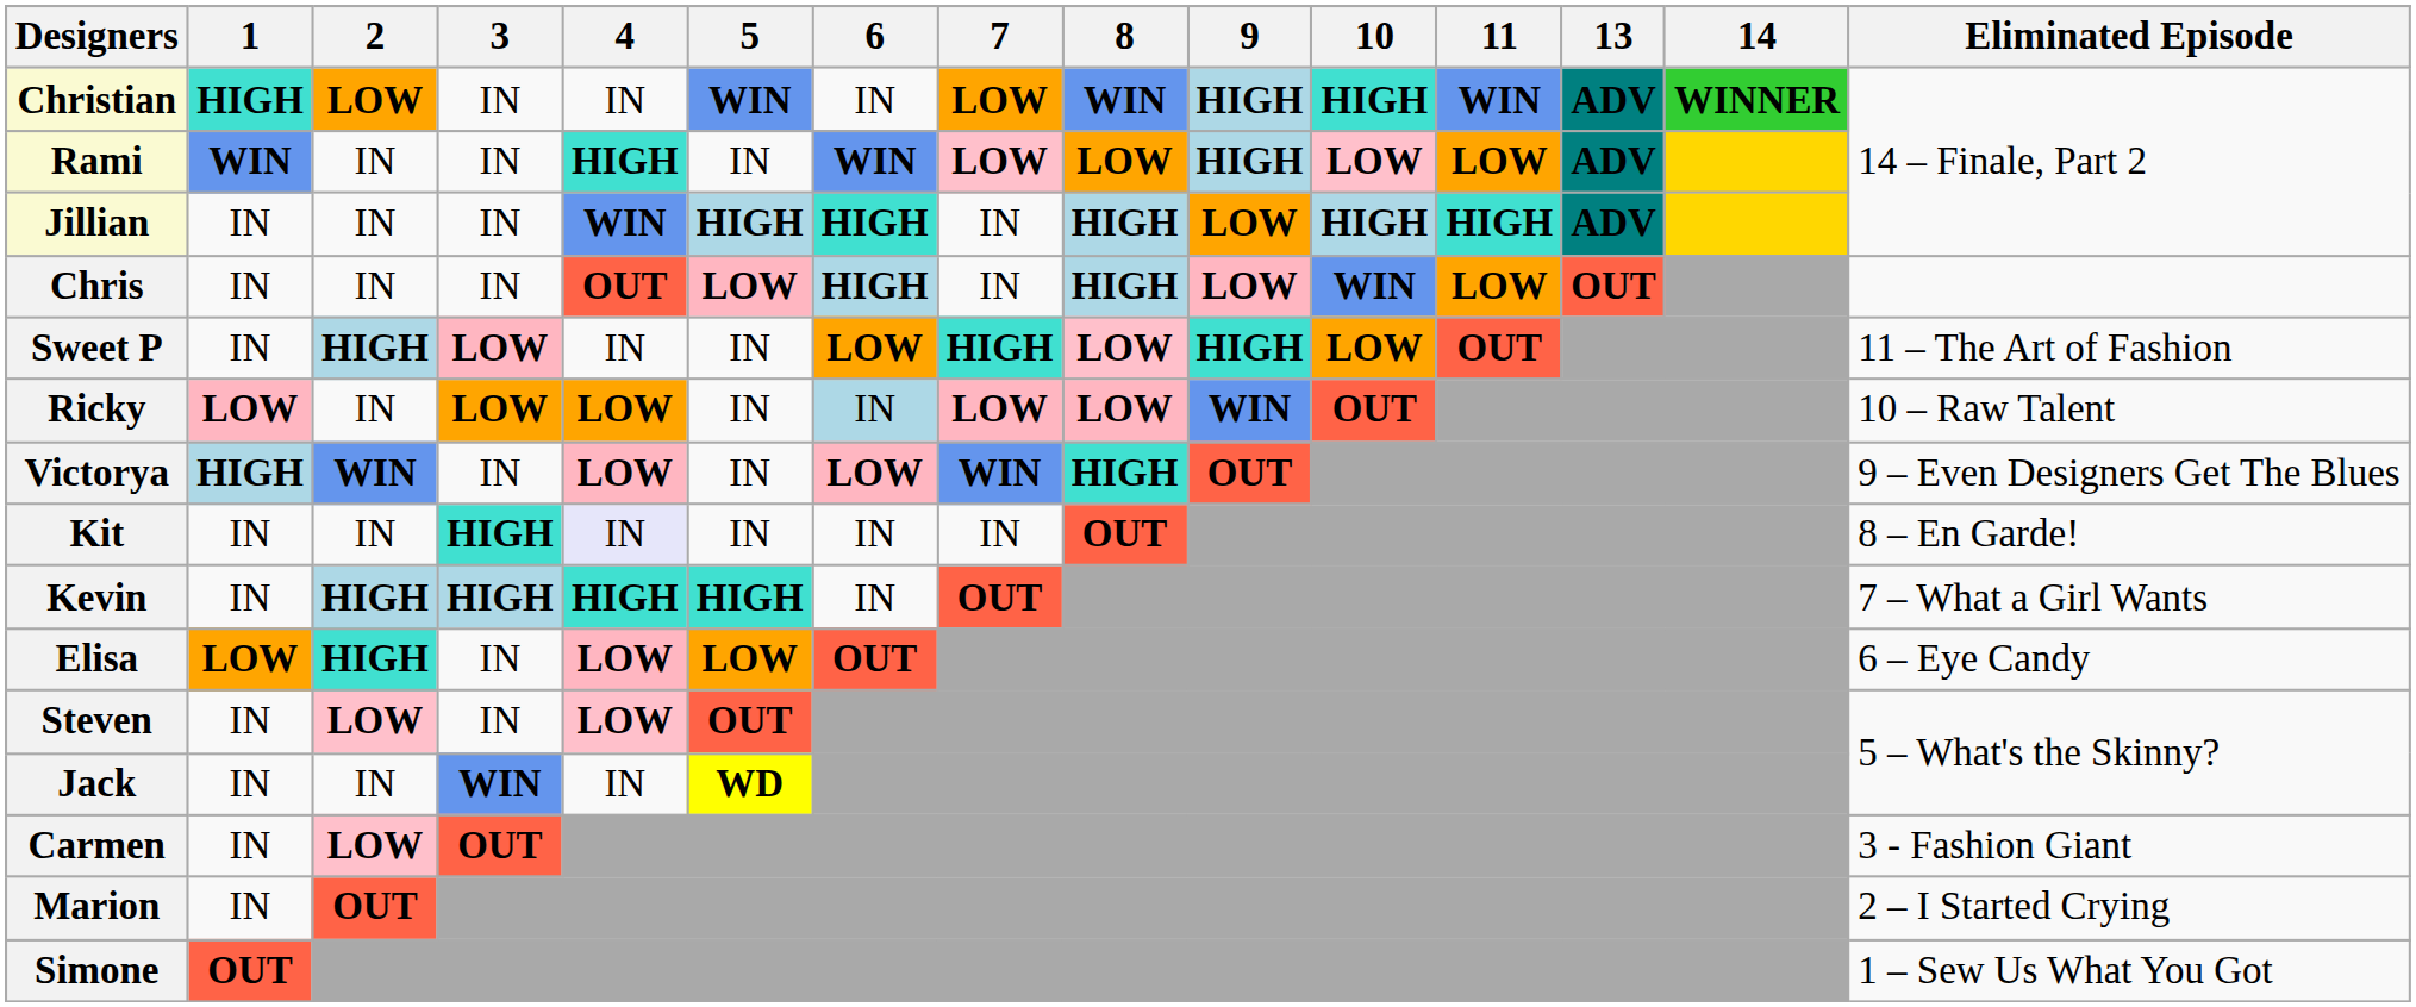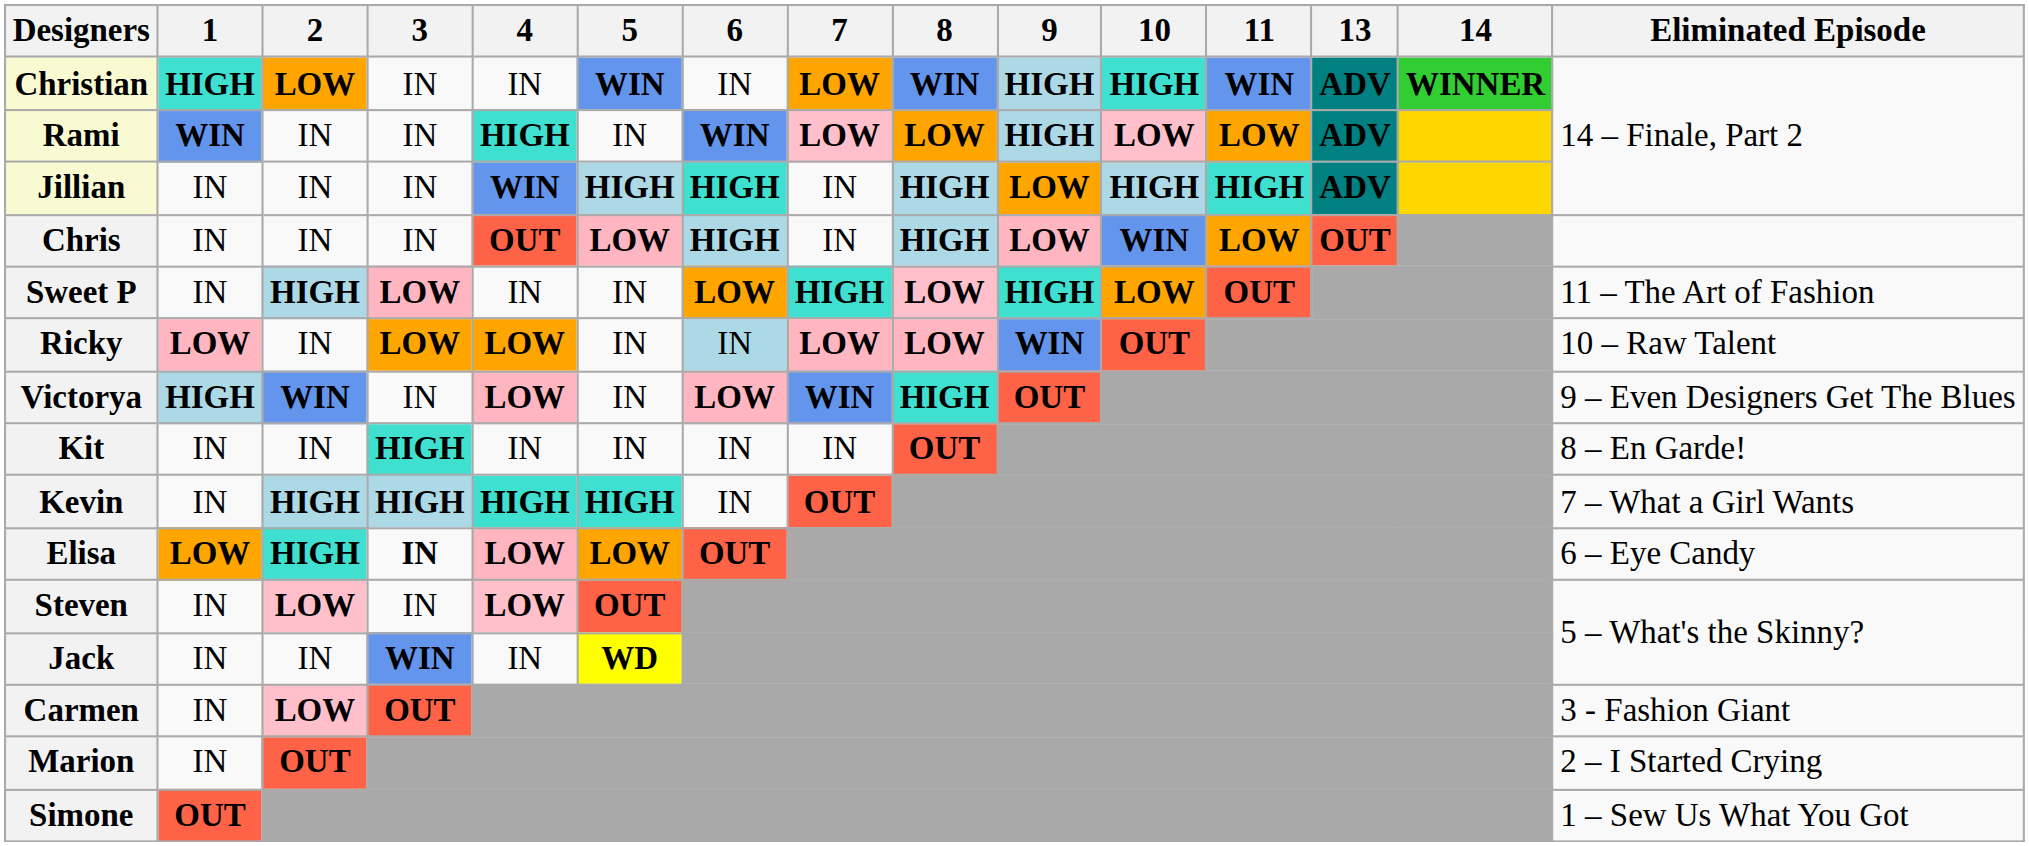Kit | 4: lavender background -> no background
Elisa | 3: normal -> bold
